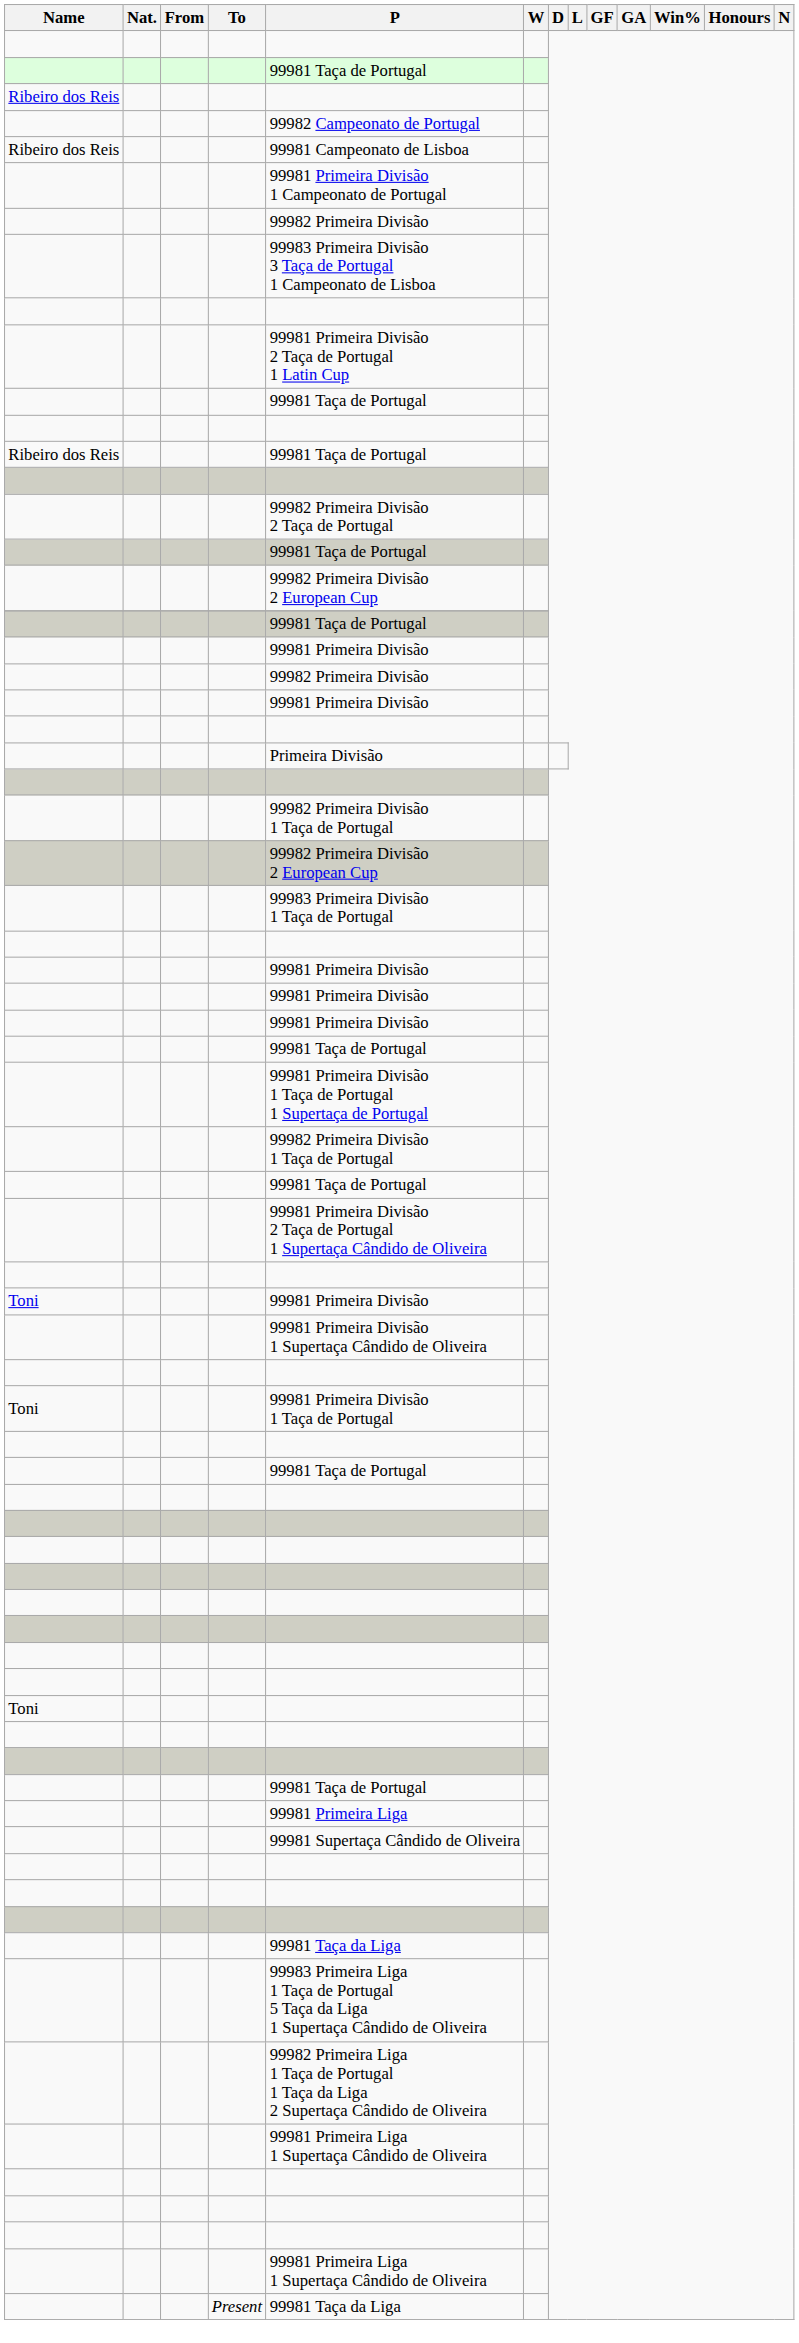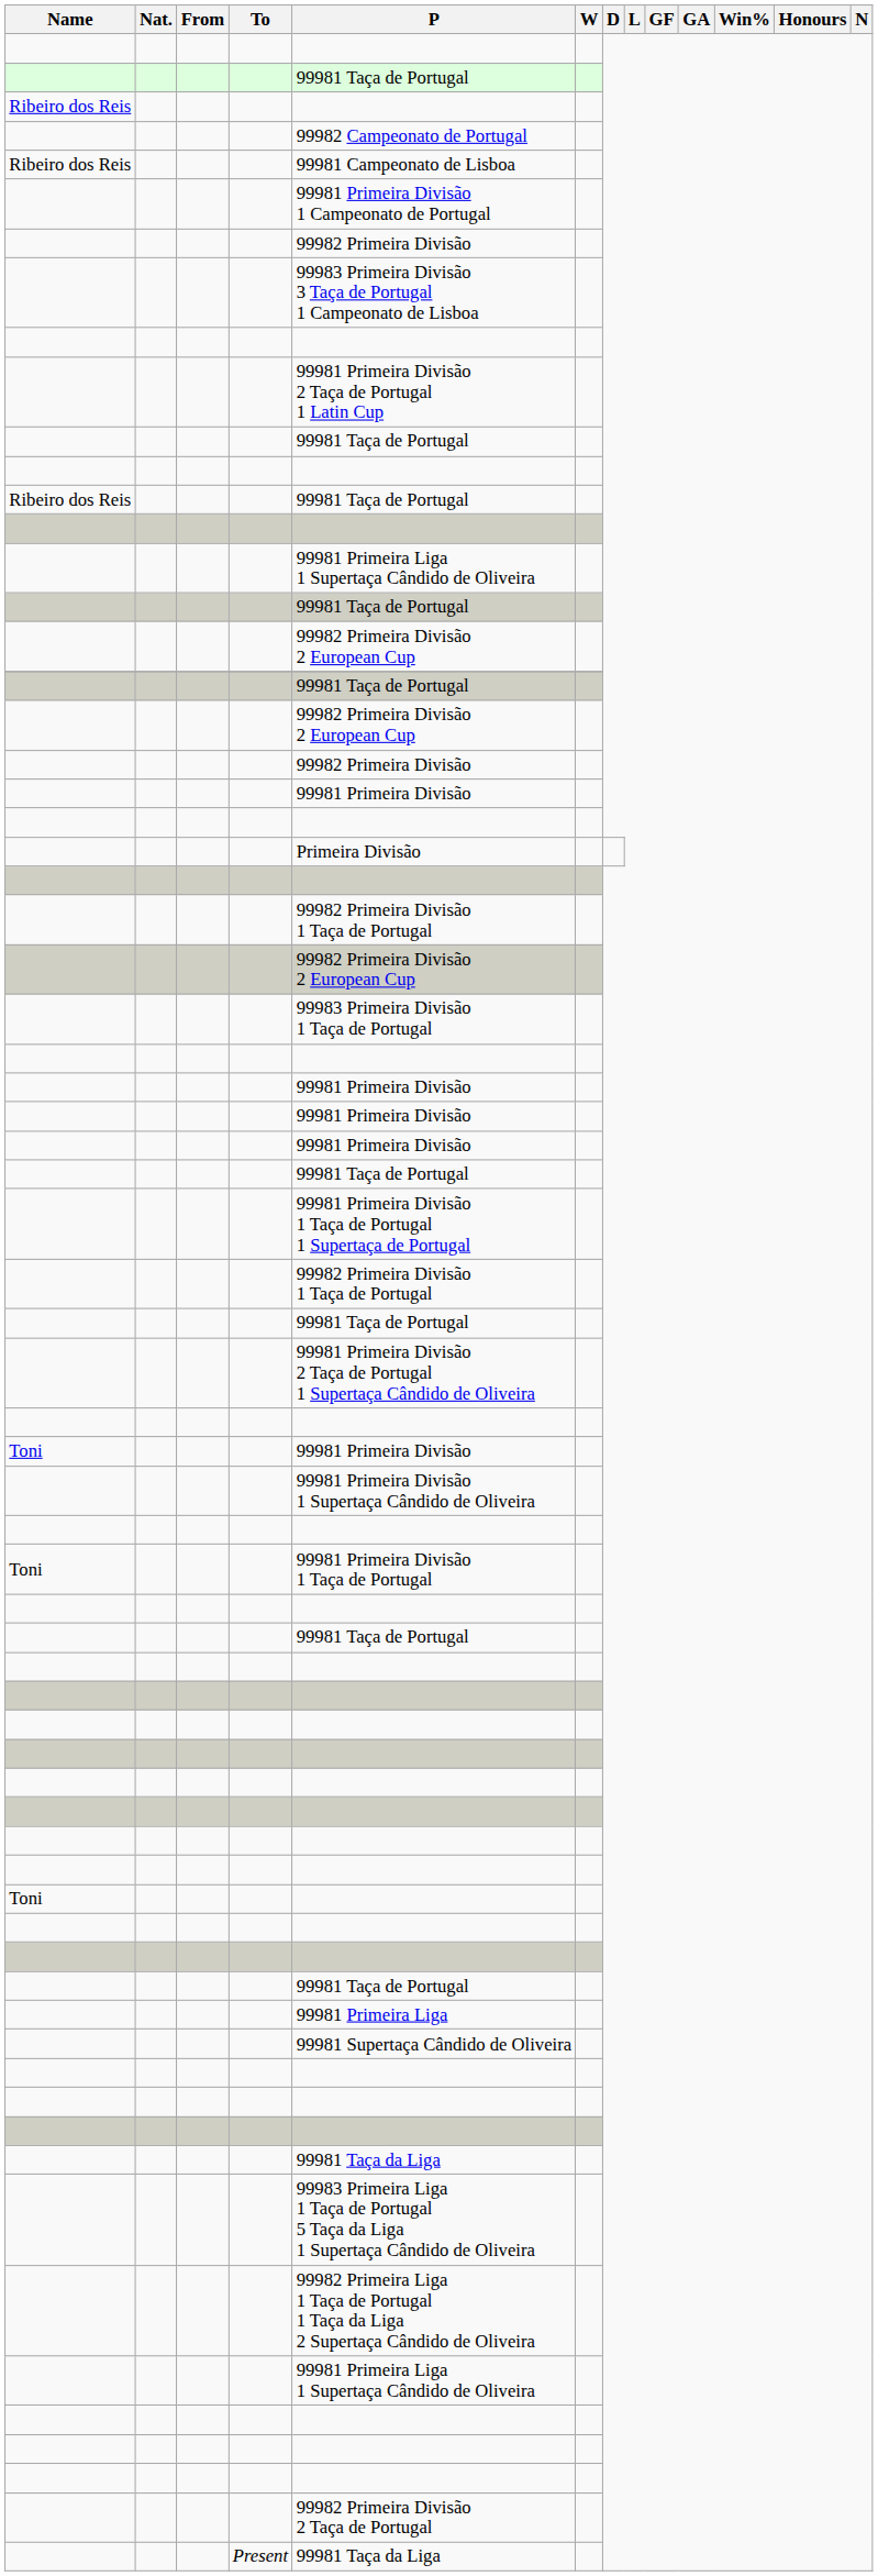row 16 | P: 99982 Primeira Divisão 2 Taça de Portugal -> 99981 Primeira Liga 1 Supertaça Cândido de Oliveira
row 20 | P: 99981 Primeira Divisão -> 99982 Primeira Divisão 2 European Cup
row 69 | P: 99981 Primeira Liga 1 Supertaça Cândido de Oliveira -> 99982 Primeira Divisão 2 Taça de Portugal
